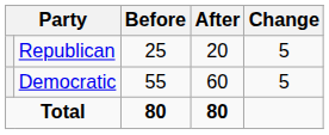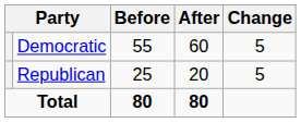rows swapped: Democratic <-> Republican
